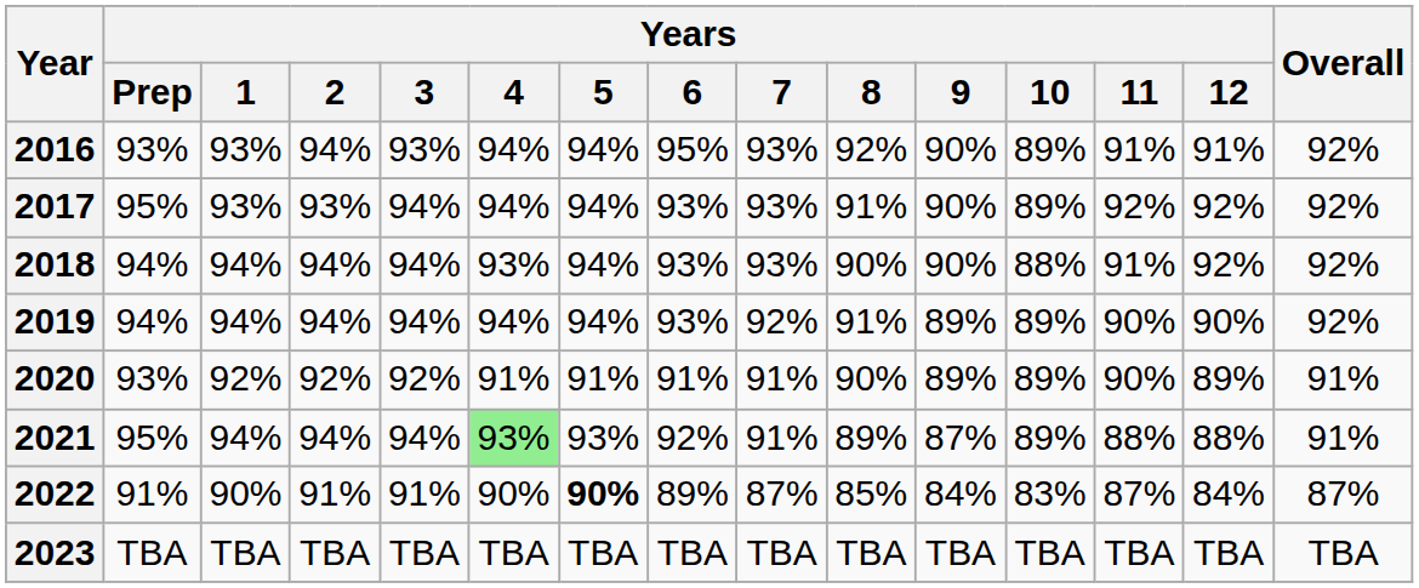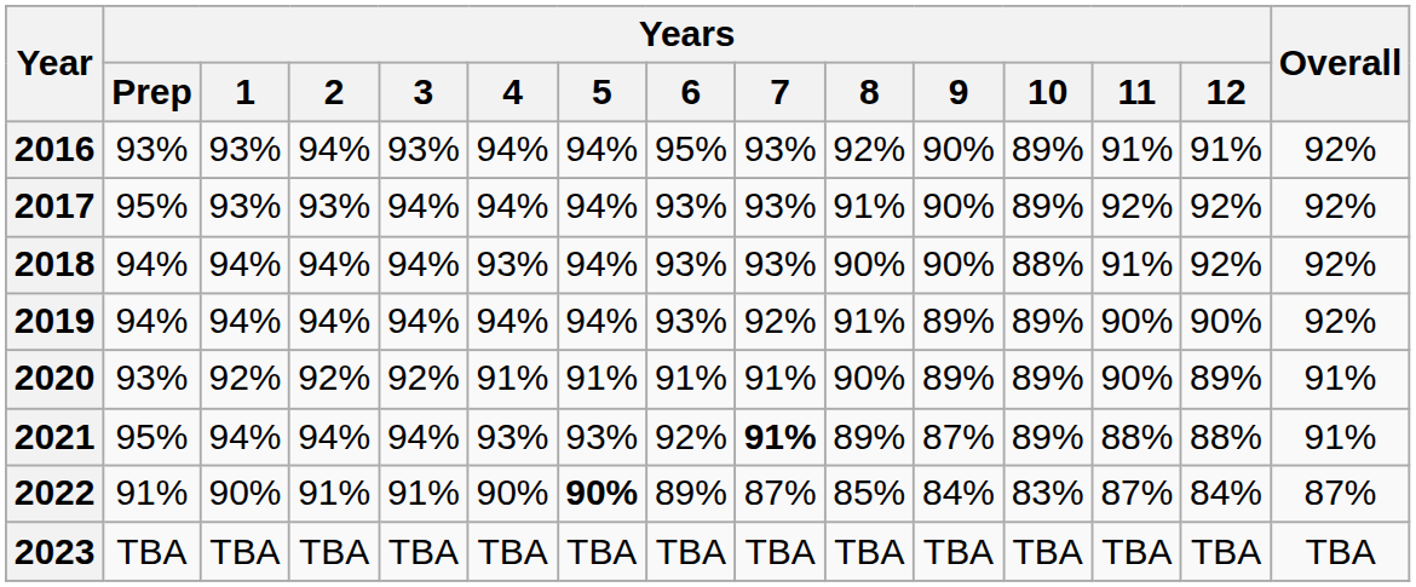2021 | Years / 4: lightgreen background -> no background
2021 | Years / 7: normal -> bold
